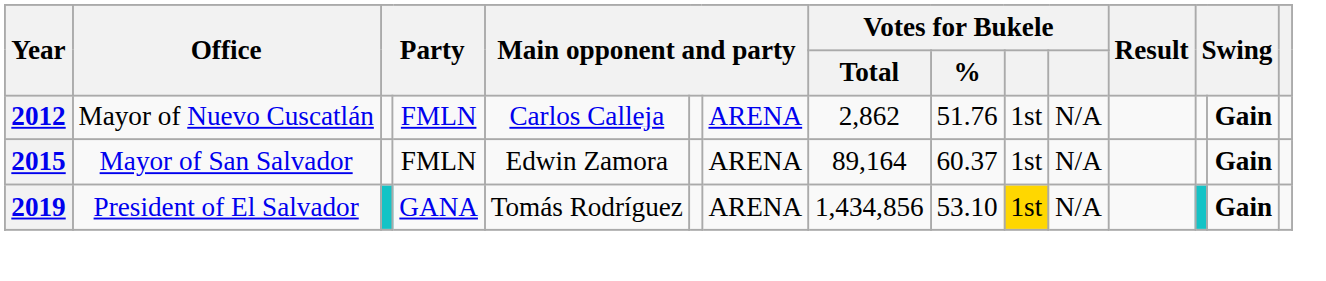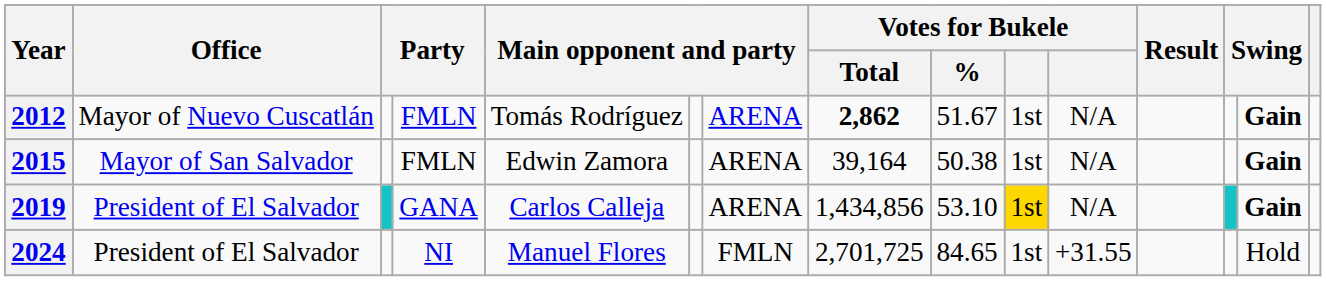2012 | column 5: Carlos Calleja -> Tomás Rodríguez
2012 | Votes for Bukele / Total: normal -> bold
2012 | Votes for Bukele / %: 51.76 -> 51.67
2015 | Votes for Bukele / Total: 89,164 -> 39,164
2015 | Votes for Bukele / %: 60.37 -> 50.38
2019 | column 5: Tomás Rodríguez -> Carlos Calleja
+ row: 2024 | President of El Salvador | NI | Manuel Flores | FMLN | 2,701,725 | 84.65 | 1st | +31.55 | Hold
